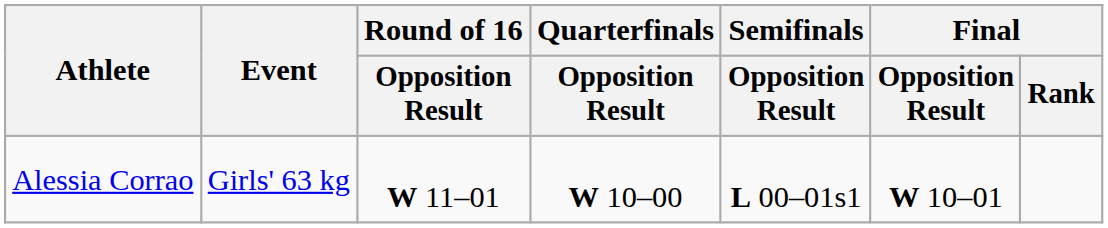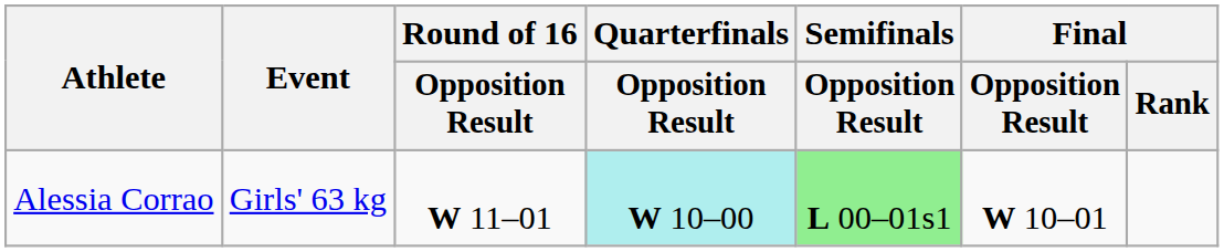Alessia Corrao | Quarterfinals / Opposition Result: no background -> paleturquoise background
Alessia Corrao | Semifinals / Opposition Result: no background -> lightgreen background
